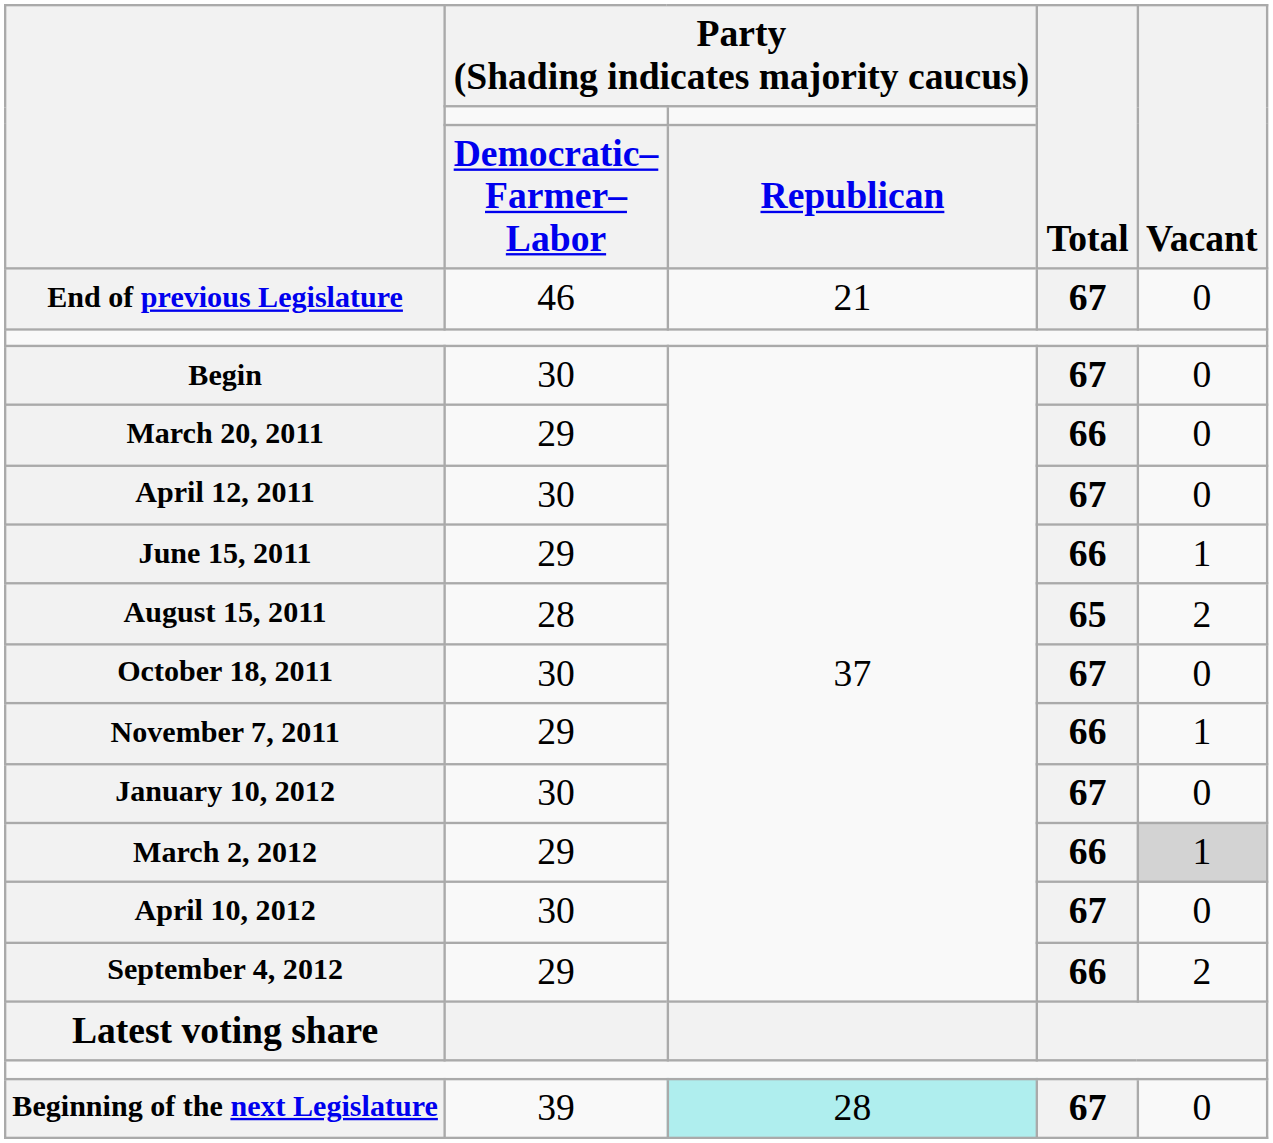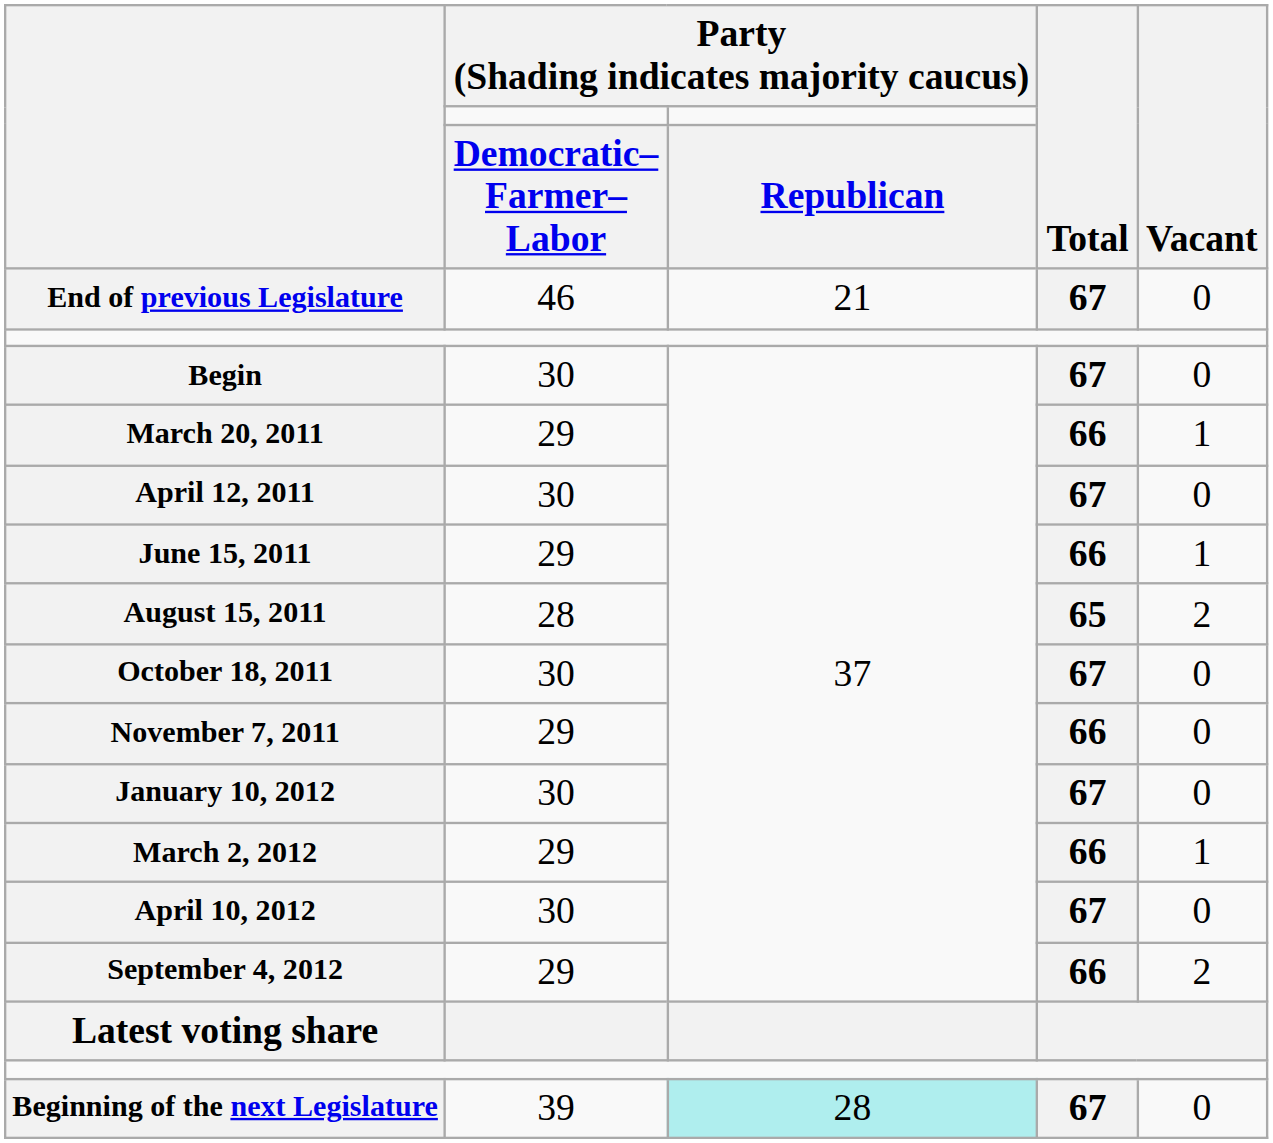March 20, 2011 | Vacant: 0 -> 1
November 7, 2011 | Vacant: 1 -> 0
March 2, 2012 | Vacant: lightgrey background -> no background
